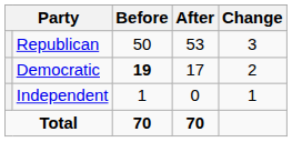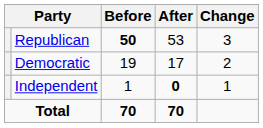Republican | Before: normal -> bold
Democratic | Before: bold -> normal
Independent | After: normal -> bold
